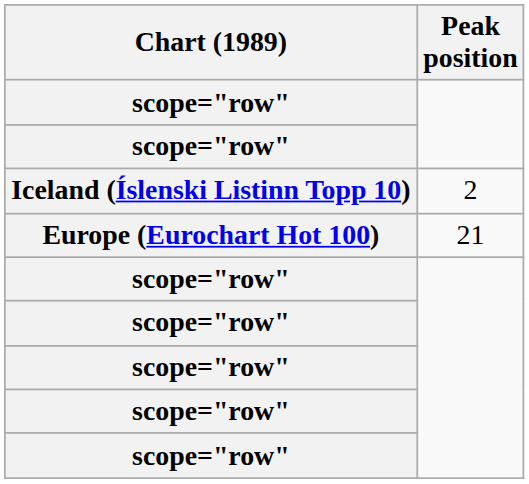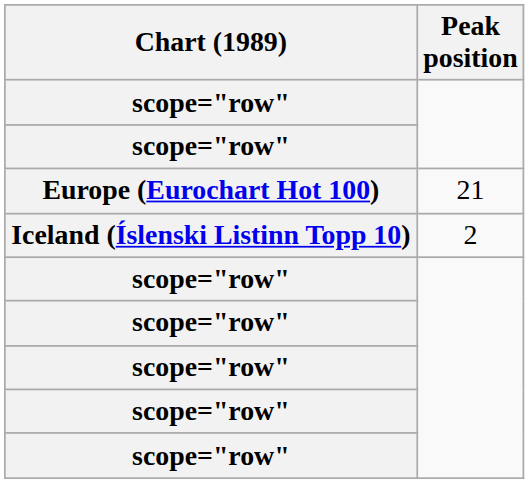rows swapped: Europe (Eurochart Hot 100) <-> Iceland (Íslenski Listinn Topp 10)
